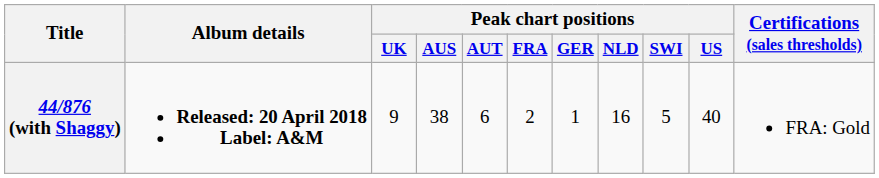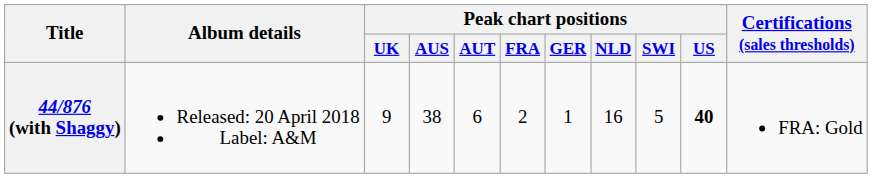44/876 (with Shaggy) | Album details: bold -> normal
44/876 (with Shaggy) | Peak chart positions / US: normal -> bold
